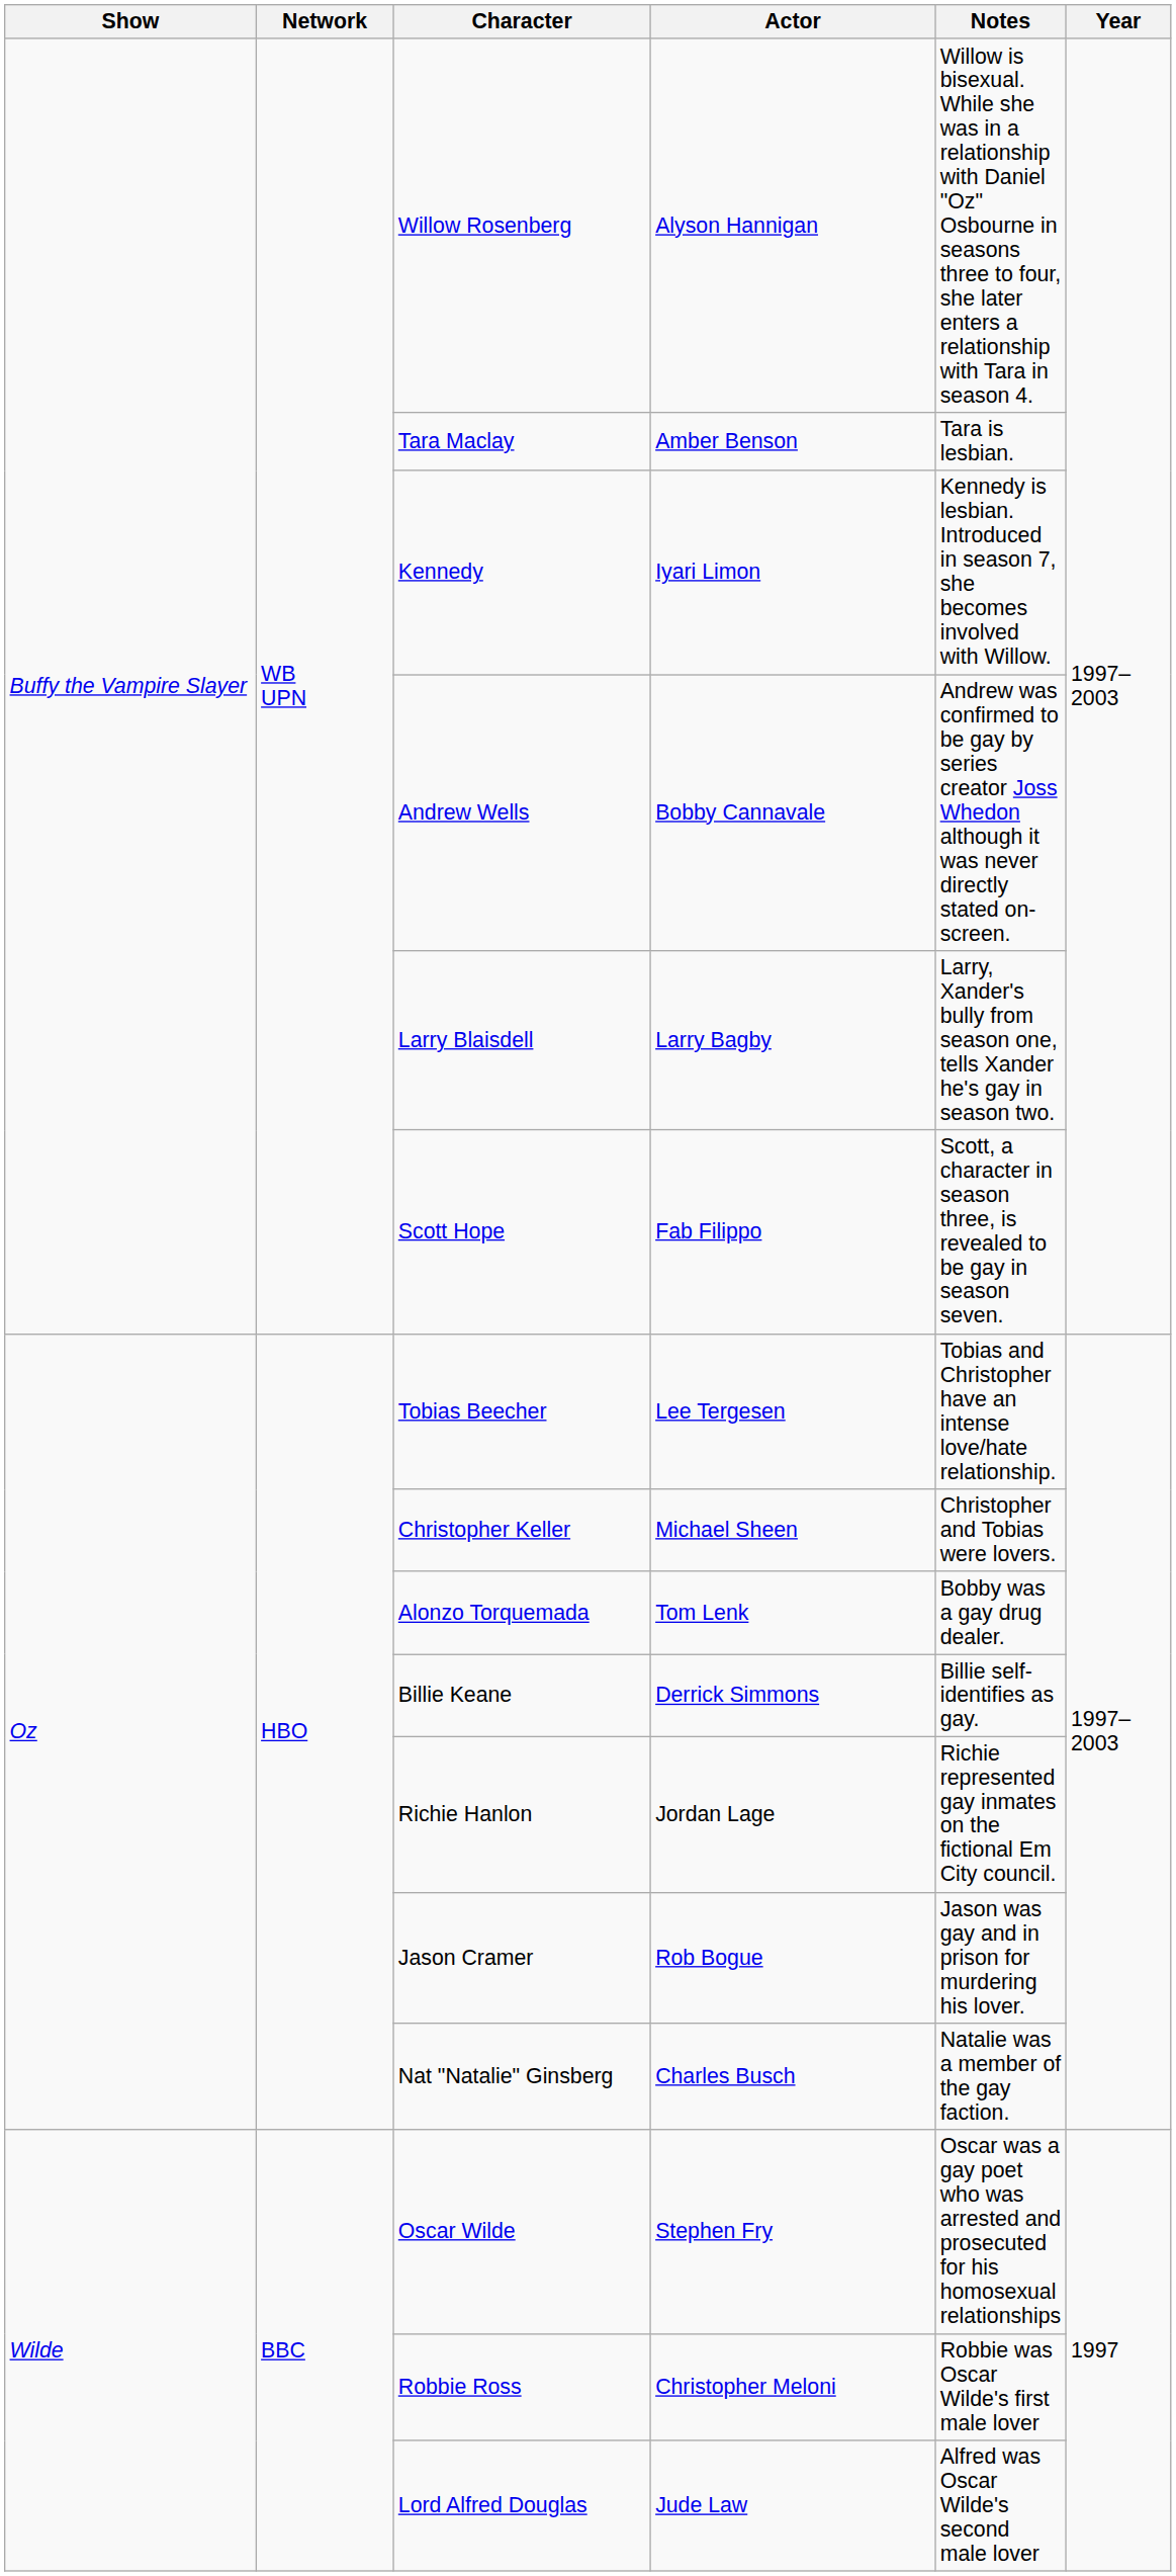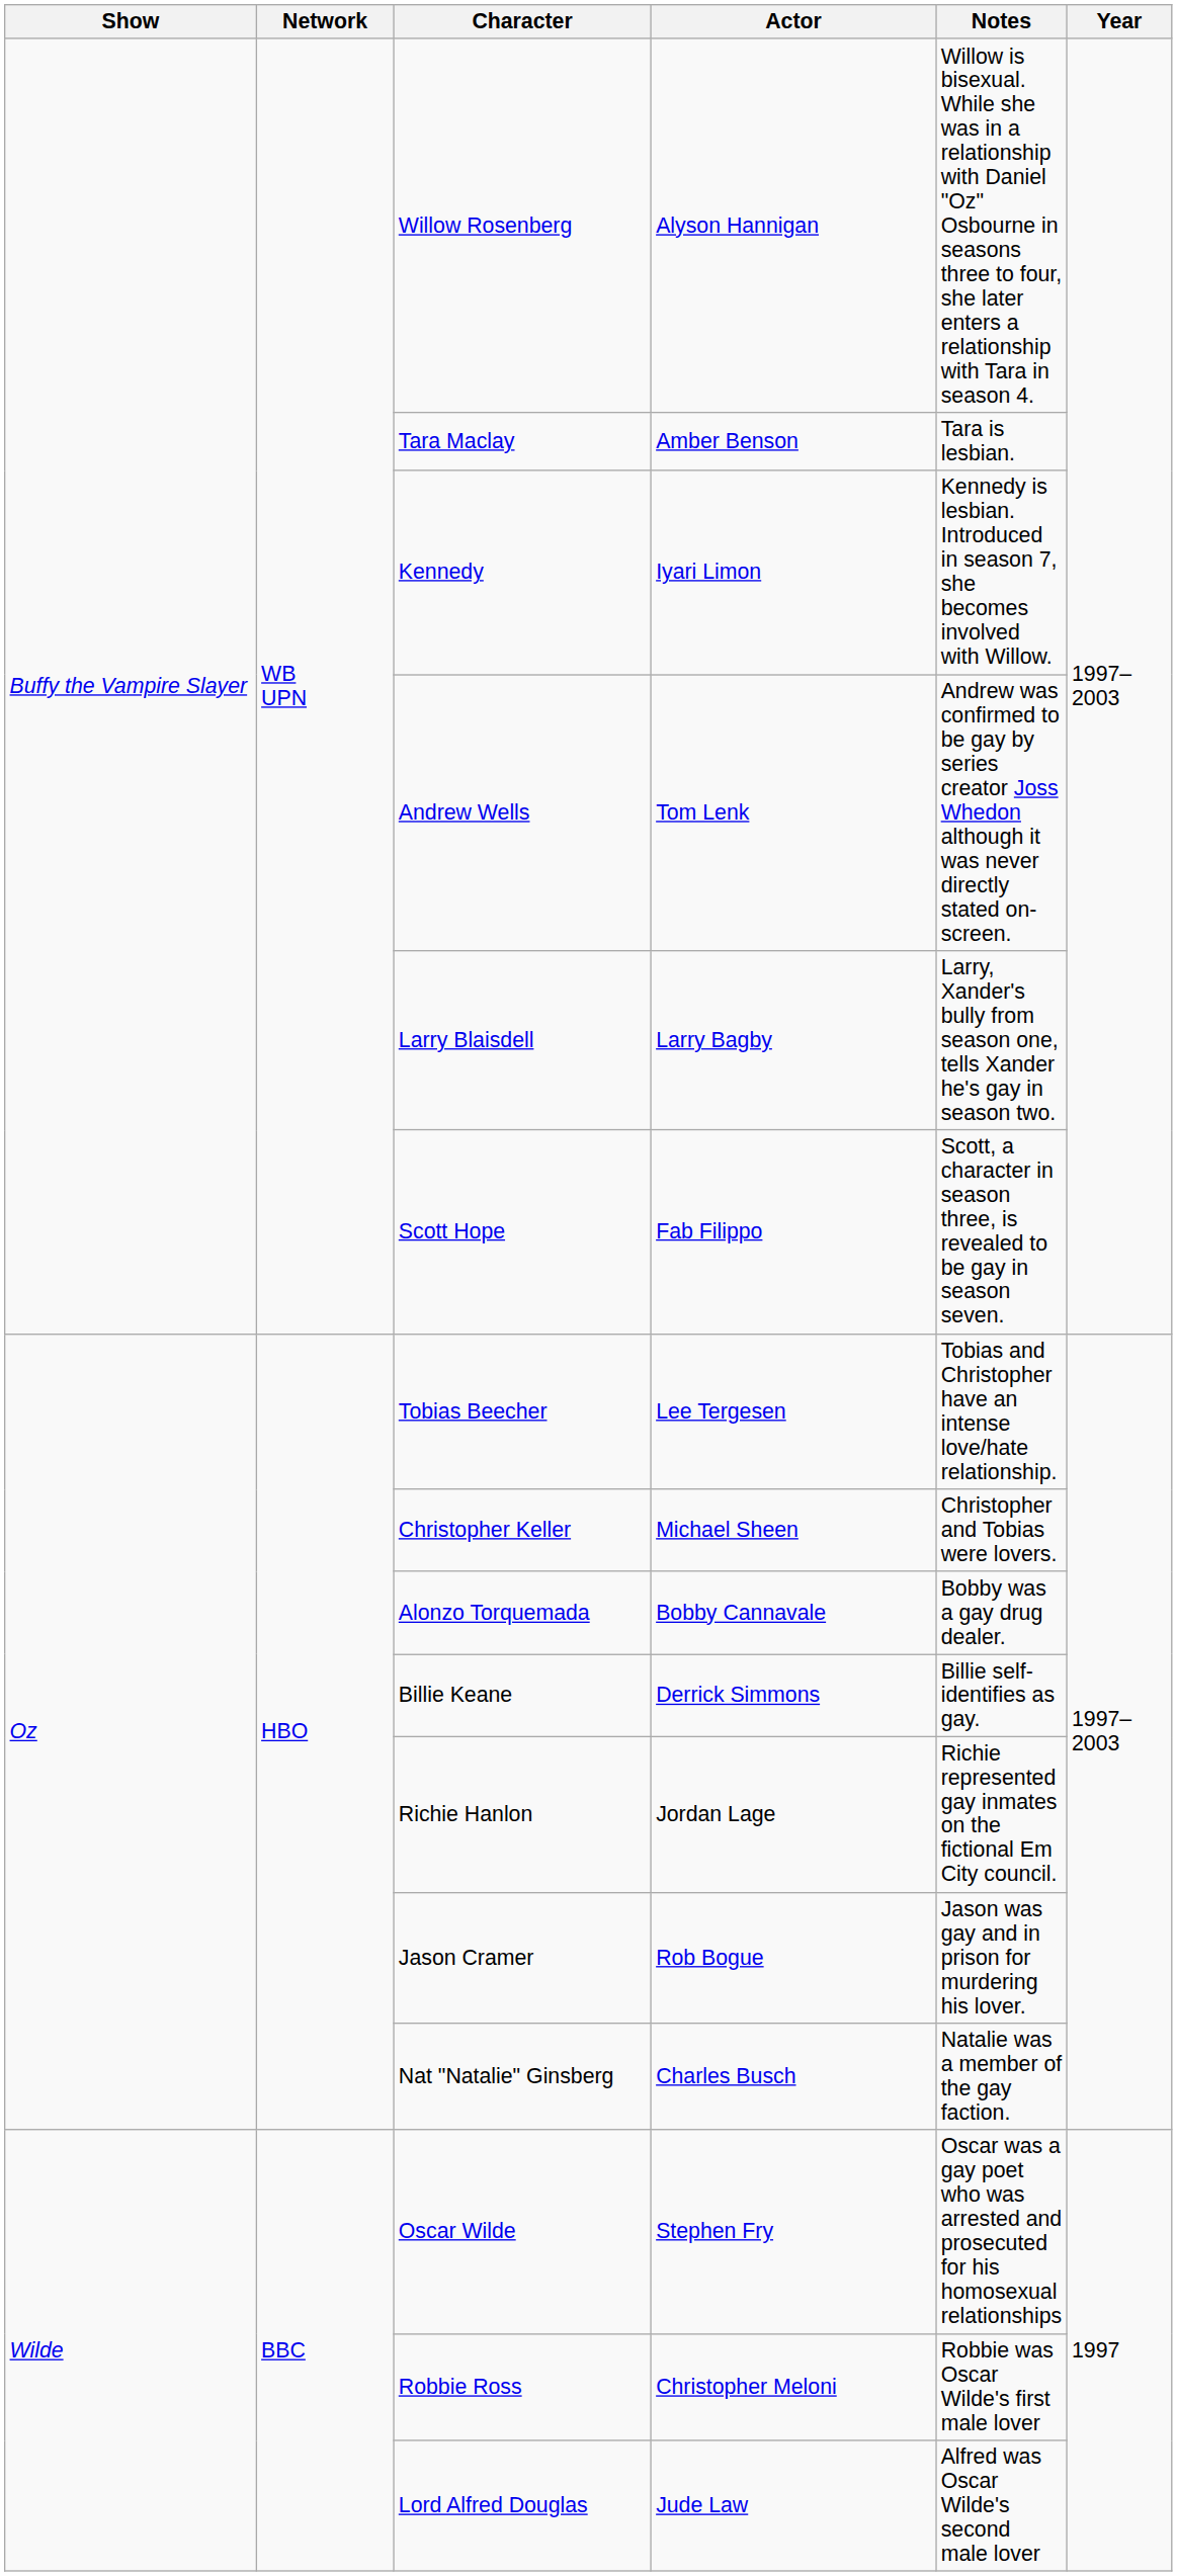Andrew Wells | Actor: Bobby Cannavale -> Tom Lenk
Alonzo Torquemada | Actor: Tom Lenk -> Bobby Cannavale
